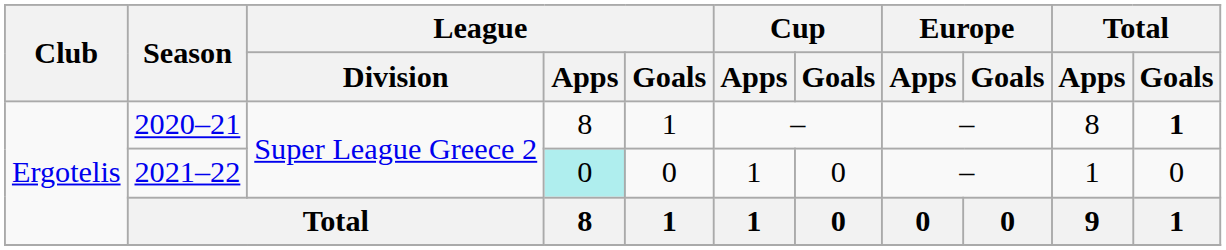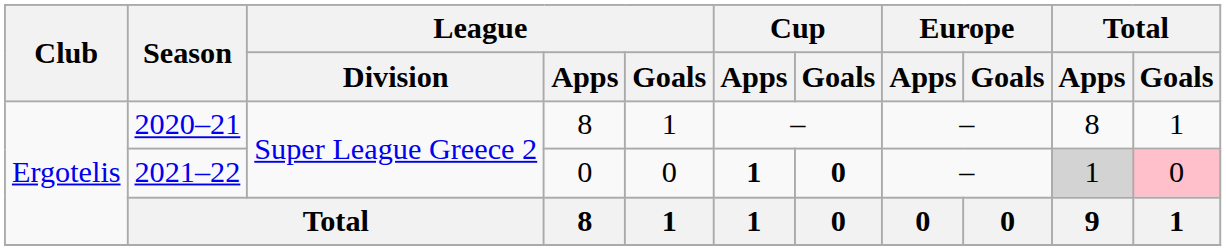2020–21 | Total / Goals: bold -> normal
2021–22 | League / Apps: paleturquoise background -> no background
2021–22 | Cup / Apps: normal -> bold
2021–22 | Cup / Goals: normal -> bold
2021–22 | Total / Apps: no background -> lightgrey background
2021–22 | Total / Goals: no background -> pink background
